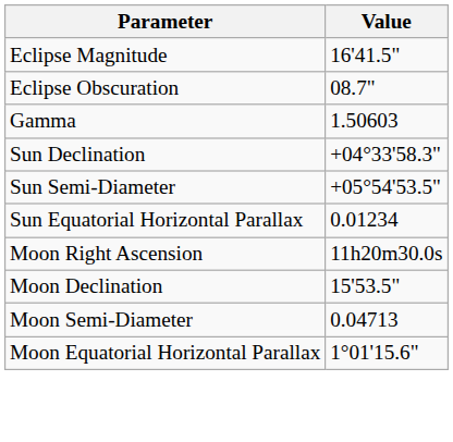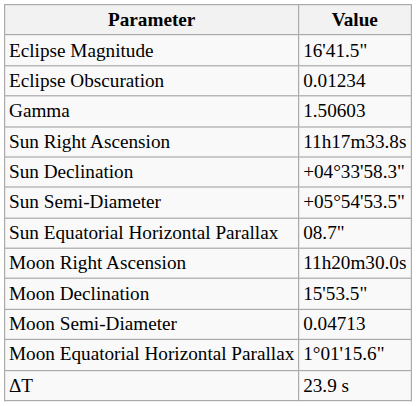Eclipse Obscuration | Value: 08.7" -> 0.01234
+ row: Sun Right Ascension | 11h17m33.8s
Sun Equatorial Horizontal Parallax | Value: 0.01234 -> 08.7"
+ row: ΔT | 23.9 s
